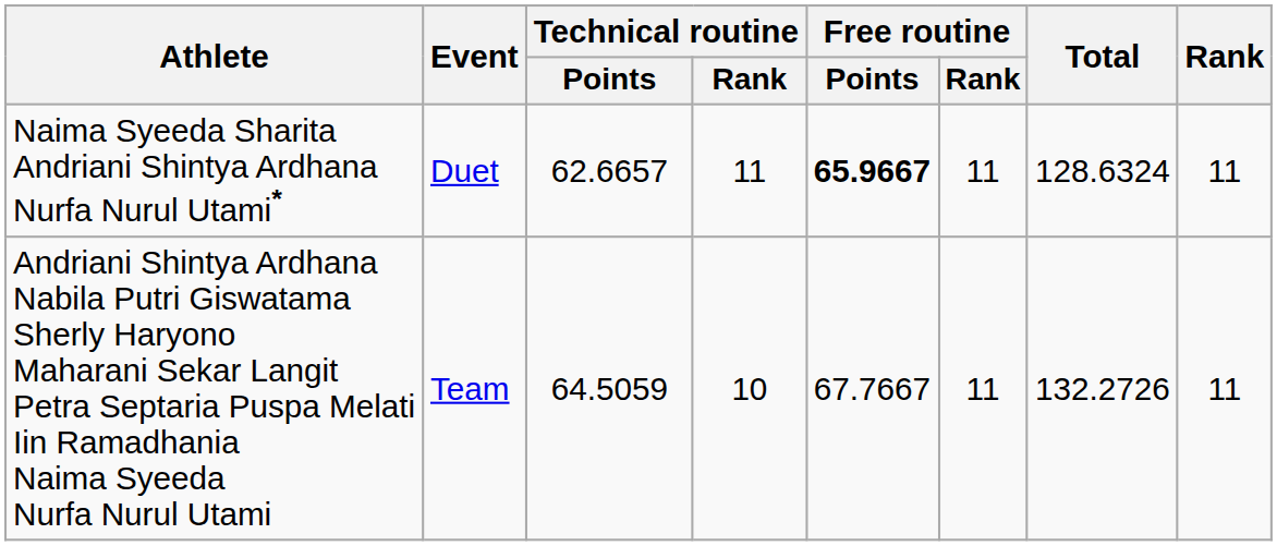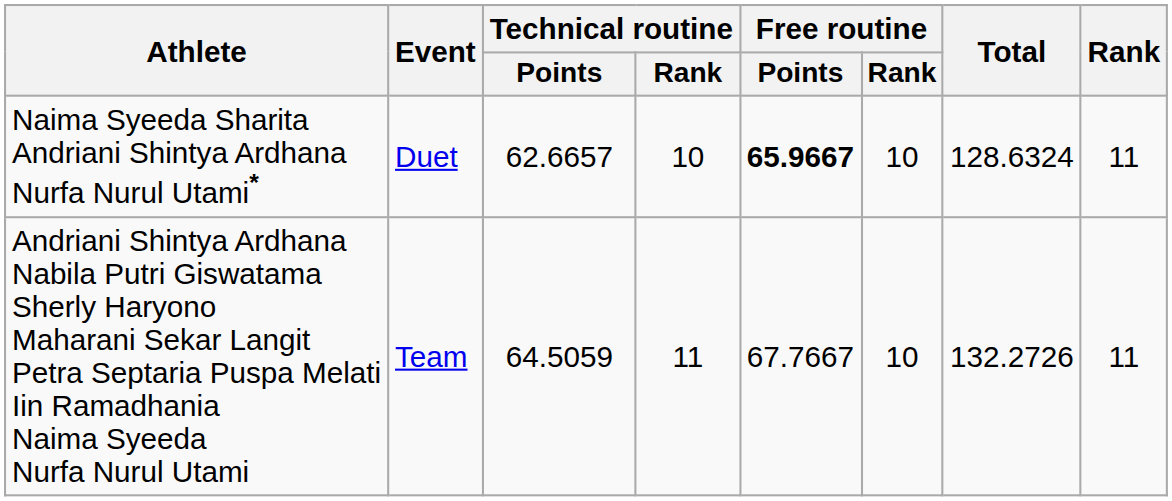row 3 | Technical routine / Rank: 11 -> 10
row 3 | Free routine / Rank: 11 -> 10
row 4 | Technical routine / Rank: 10 -> 11
row 4 | Free routine / Rank: 11 -> 10
